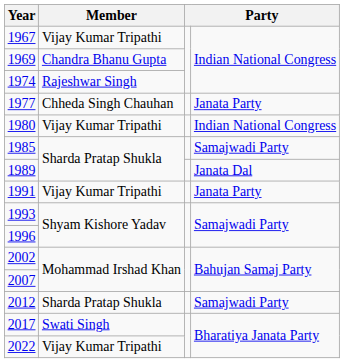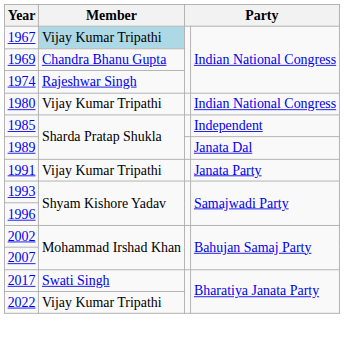1967 | Member: no background -> lightblue background
- row: 1977 | Chheda Singh Chauhan | Janata Party
1985 | column 4: Samajwadi Party -> Independent
- row: 2012 | Sharda Pratap Shukla | Samajwadi Party
